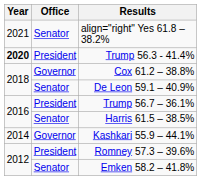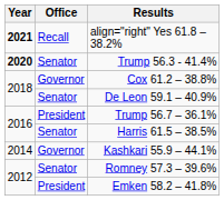align="right" Yes 61.8 – 38.2% | Year: normal -> bold
align="right" Yes 61.8 – 38.2% | Office: Senator -> Recall
Trump 56.3 - 41.4% | Office: President -> Senator
Romney 57.3 – 39.6% | Office: President -> Senator
Emken 58.2 – 41.8% | Office: Senator -> President
